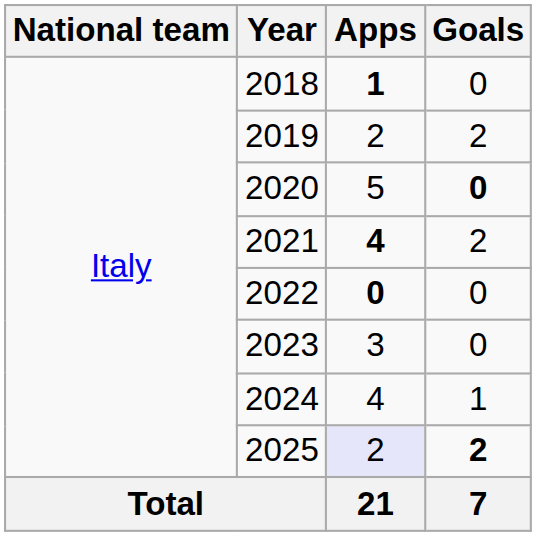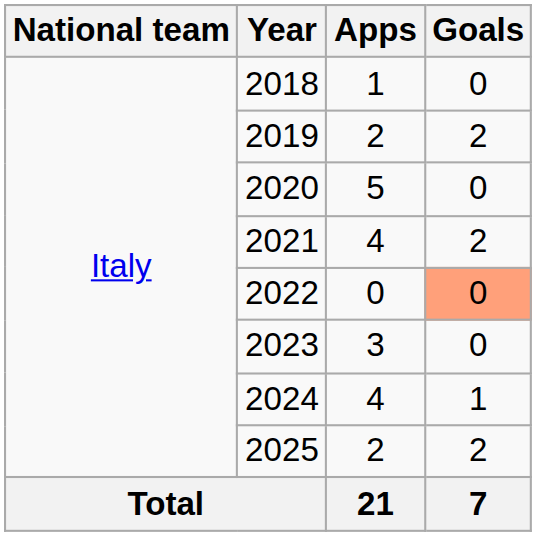2018 | Apps: bold -> normal
2020 | Goals: bold -> normal
2021 | Apps: bold -> normal
2022 | Apps: bold -> normal
2022 | Goals: no background -> lightsalmon background
2025 | Apps: lavender background -> no background
2025 | Goals: bold -> normal
